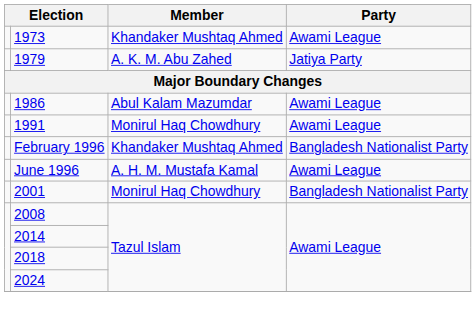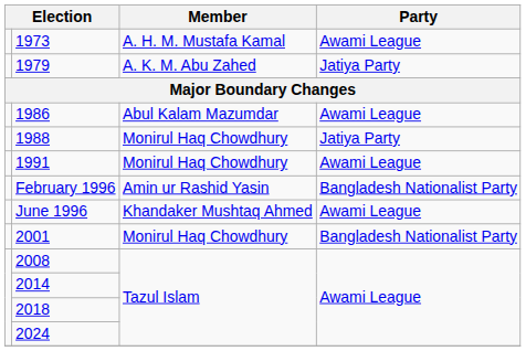1973 | Member: Khandaker Mushtaq Ahmed -> A. H. M. Mustafa Kamal
+ row: 1988 | Monirul Haq Chowdhury | Jatiya Party
February 1996 | Member: Khandaker Mushtaq Ahmed -> Amin ur Rashid Yasin
June 1996 | Member: A. H. M. Mustafa Kamal -> Khandaker Mushtaq Ahmed
